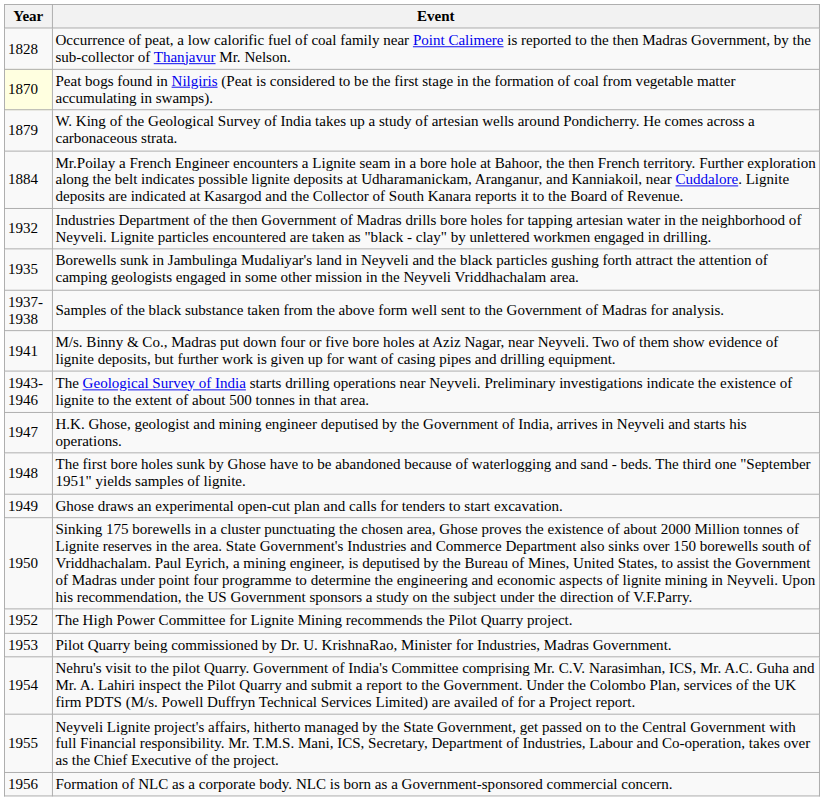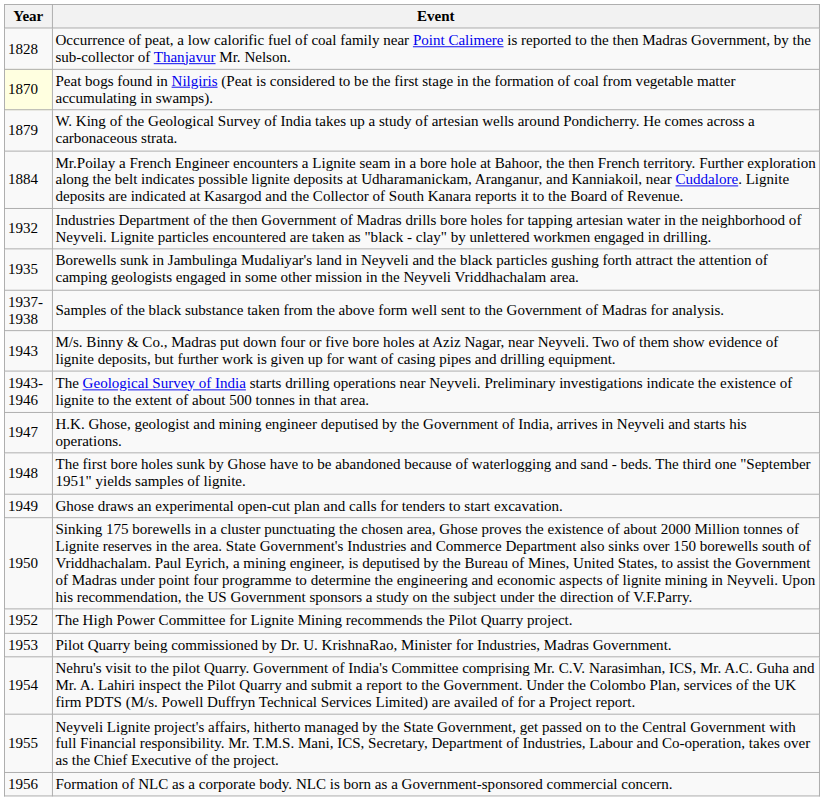row 9 | Year: 1941 -> 1943
